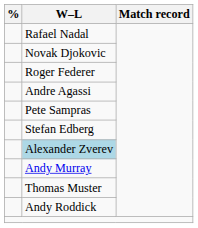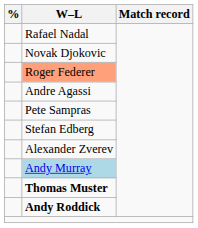Roger Federer | W–L: no background -> lightsalmon background
Alexander Zverev | W–L: lightblue background -> no background
Andy Murray | W–L: no background -> lightblue background
Thomas Muster | W–L: normal -> bold
Andy Roddick | W–L: normal -> bold
